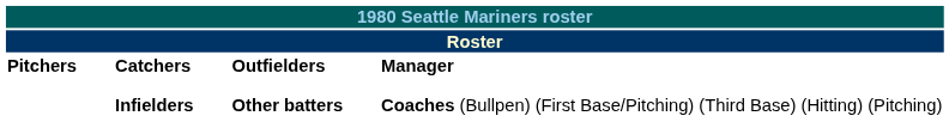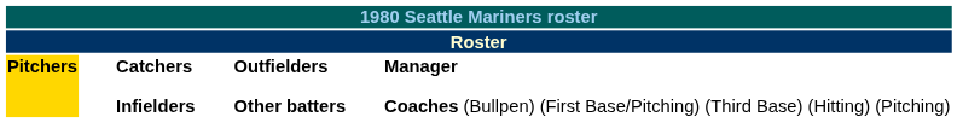Pitchers | column 1: no background -> gold background
